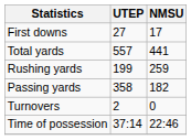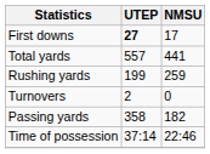First downs | UTEP: normal -> bold
rows swapped: Passing yards <-> Turnovers
